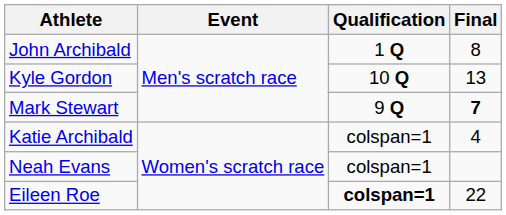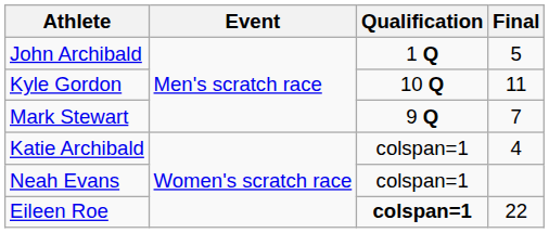John Archibald | Final: 8 -> 5
Kyle Gordon | Final: 13 -> 11
Mark Stewart | Final: bold -> normal
